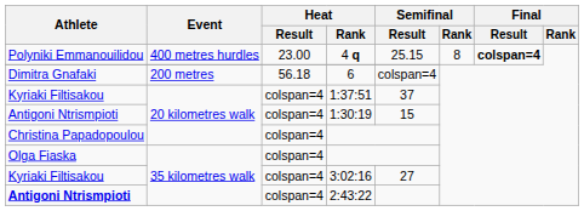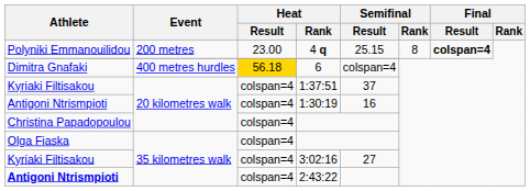4 q | Event: 400 metres hurdles -> 200 metres
6 | Event: 200 metres -> 400 metres hurdles
6 | Heat / Result: no background -> gold background
1:30:19 | Semifinal / Result: 15 -> 16
